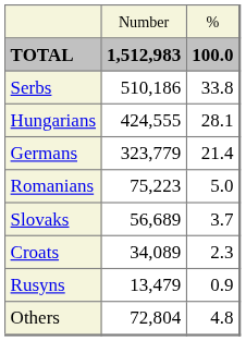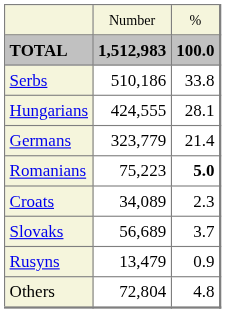Romanians | column 3: normal -> bold
rows swapped: Slovaks <-> Croats
